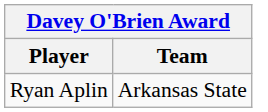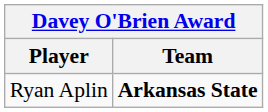Ryan Aplin | Team: normal -> bold
